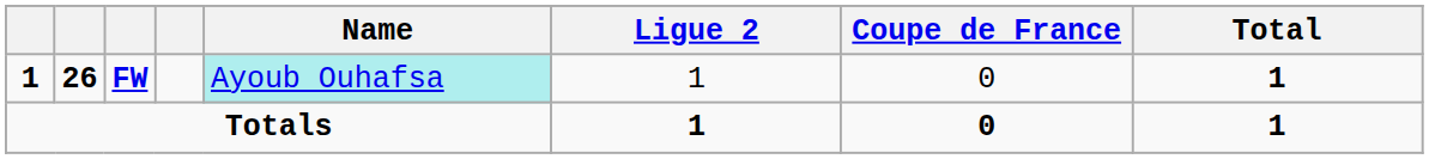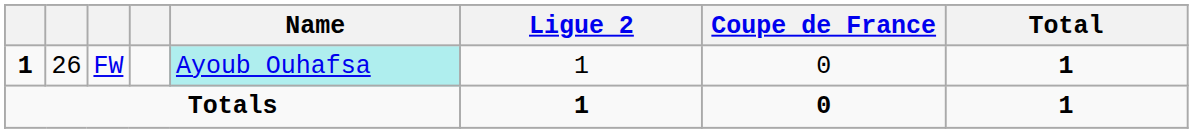row 2 | column 2: bold -> normal
row 2 | column 3: bold -> normal
